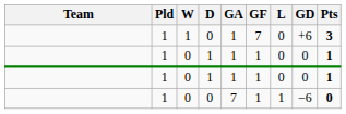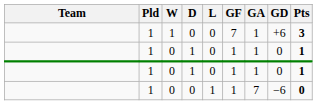columns swapped: L <-> GA
